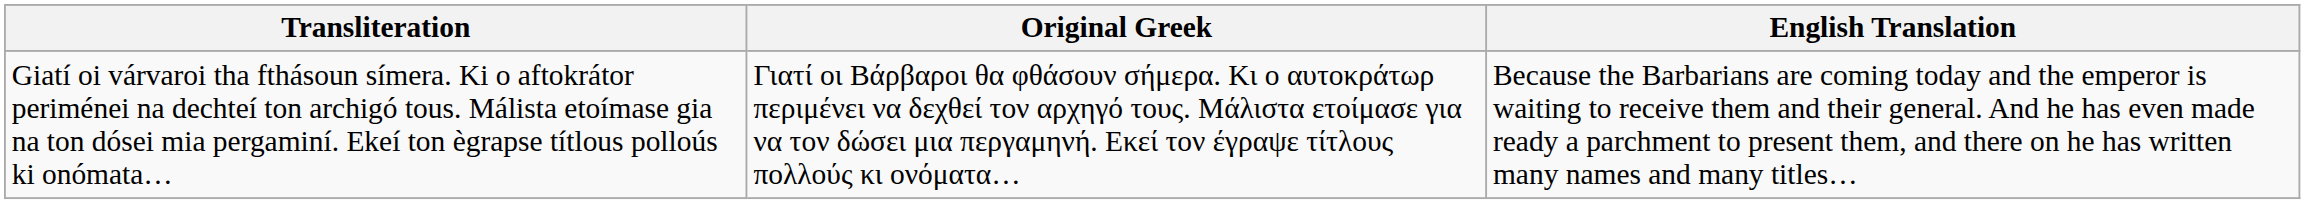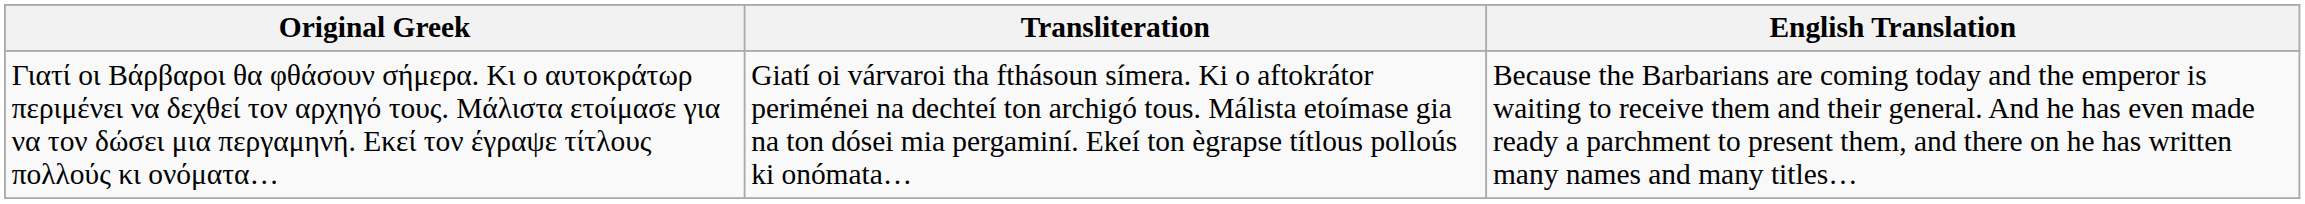columns swapped: Original Greek <-> Transliteration
